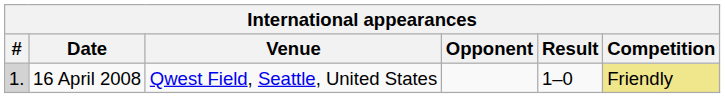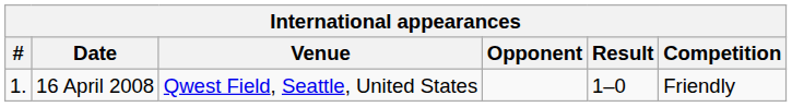16 April 2008 | #: lightgrey background -> no background
16 April 2008 | Competition: khaki background -> no background
